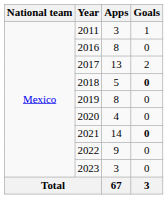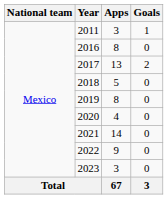2018 | Goals: bold -> normal
2021 | Goals: bold -> normal
